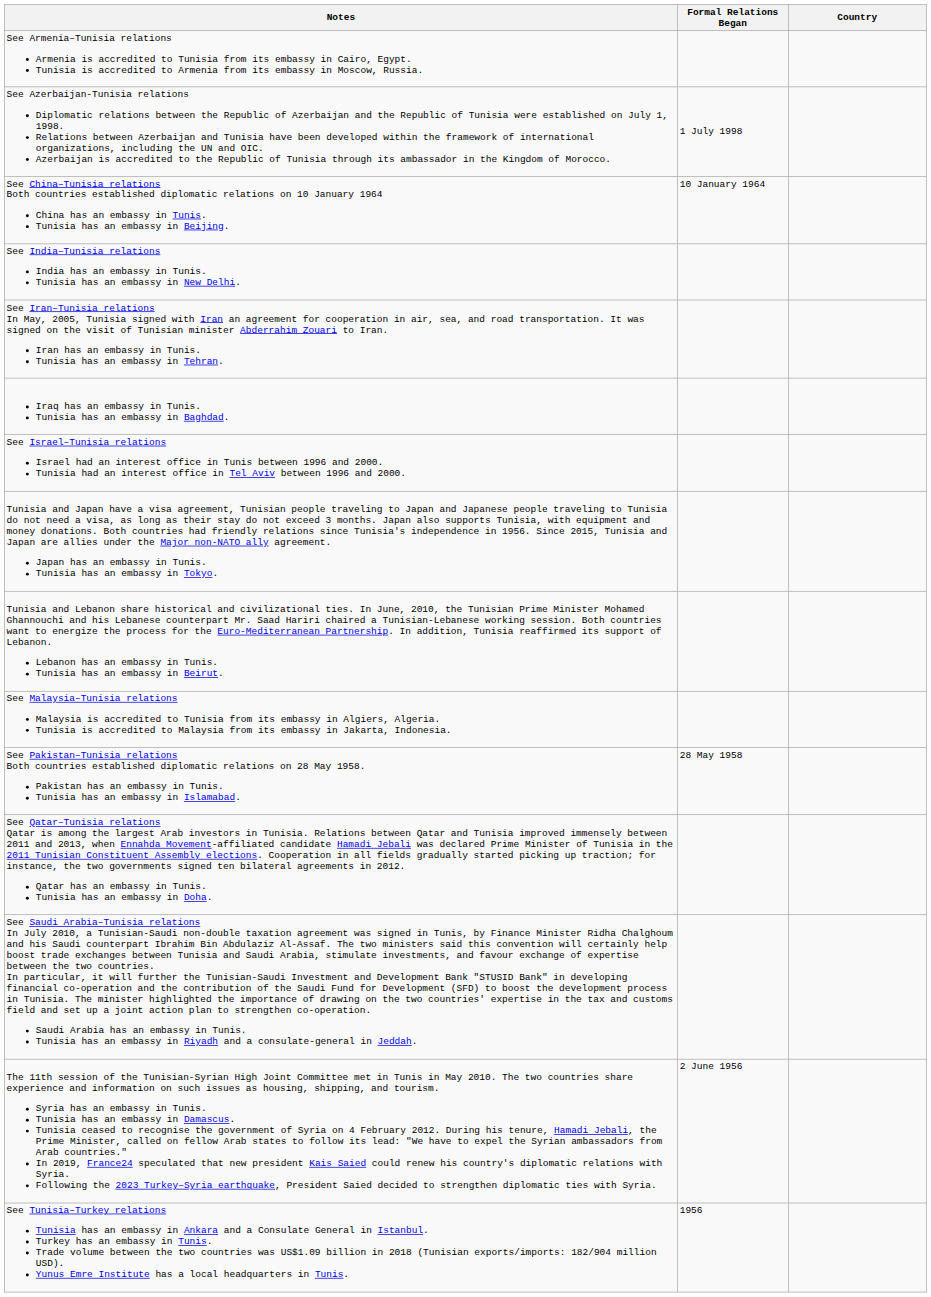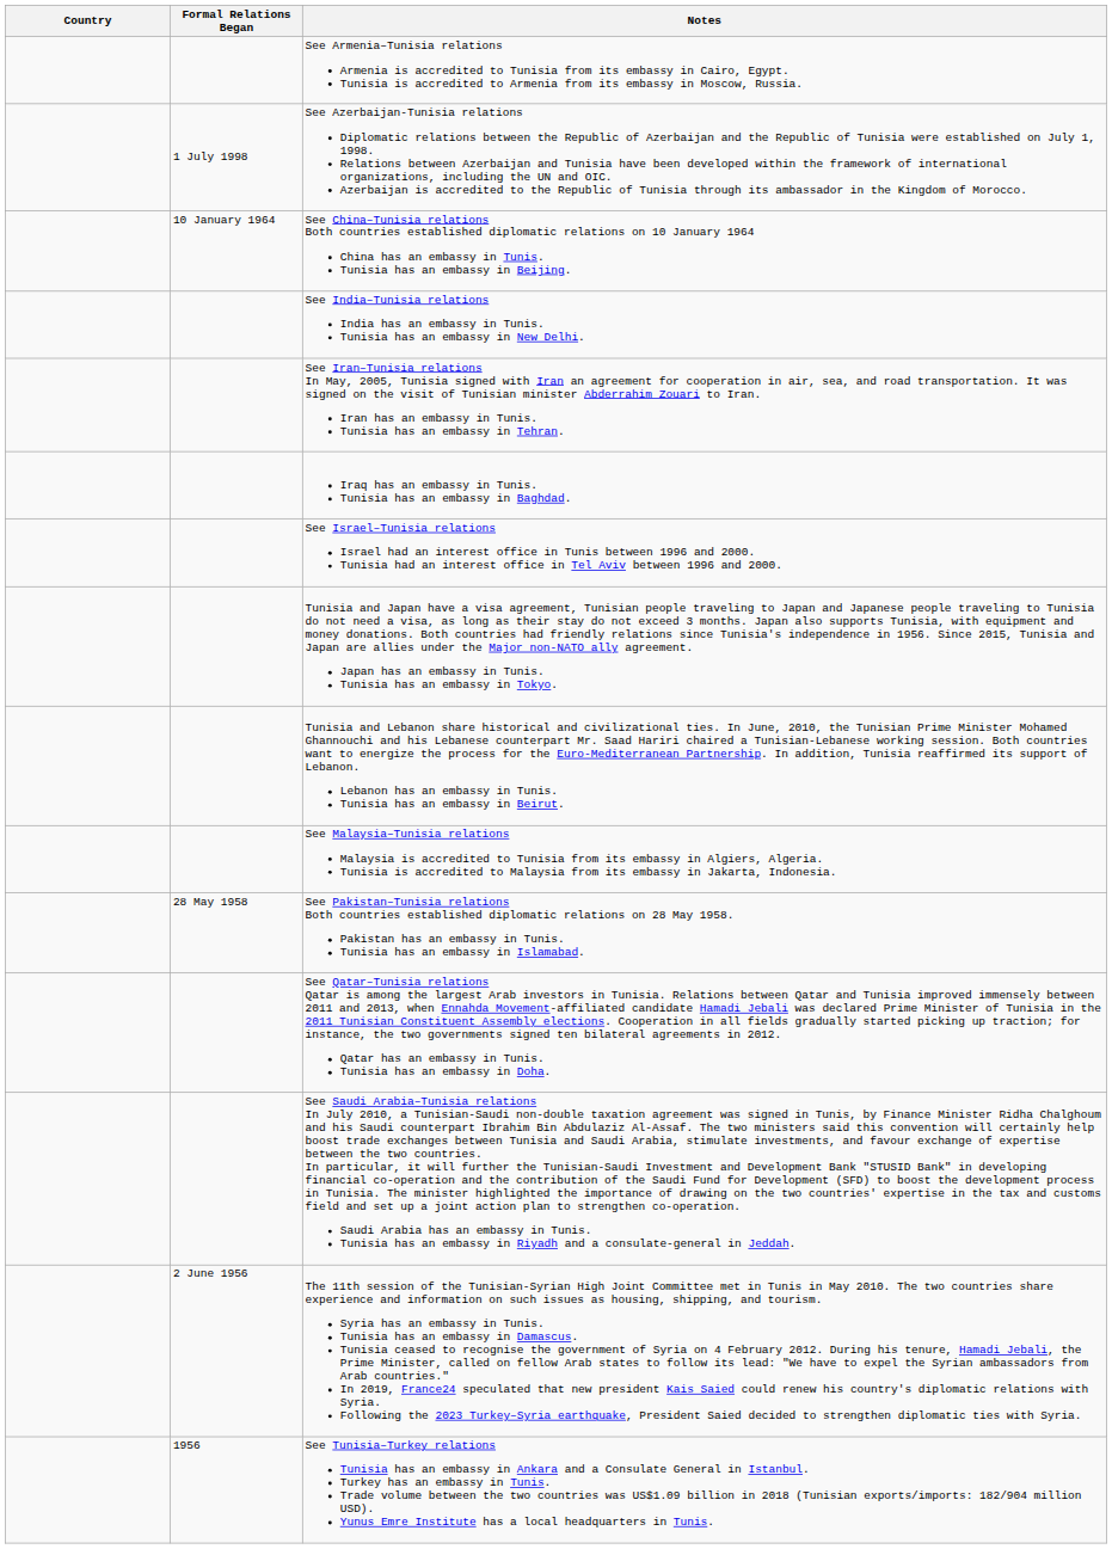columns swapped: Country <-> Notes
